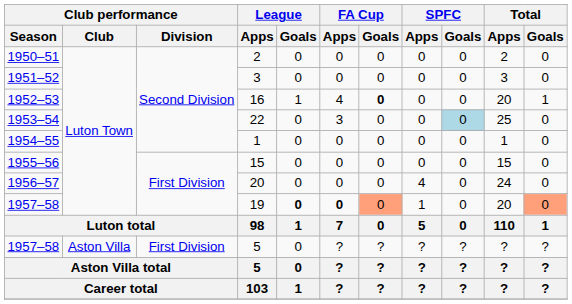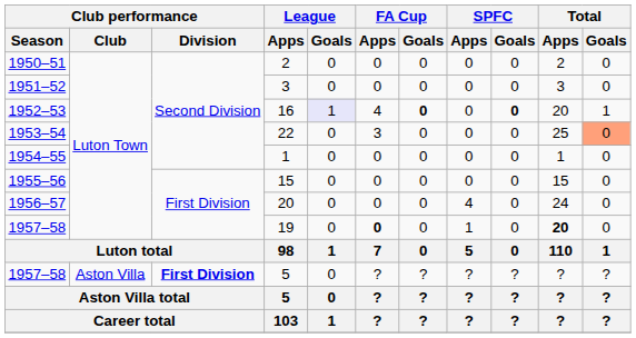16 | League / Goals: no background -> lavender background
16 | SPFC / Goals: normal -> bold
22 | SPFC / Goals: lightblue background -> no background
22 | Total / Goals: no background -> lightsalmon background
19 | League / Goals: bold -> normal
19 | FA Cup / Goals: lightsalmon background -> no background
19 | Total / Apps: normal -> bold
19 | Total / Goals: lightsalmon background -> no background
1957–58 / 5 | Club performance / Division: normal -> bold
